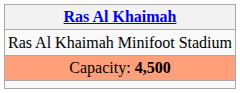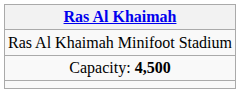row 3 | column 1: lightsalmon background -> no background
